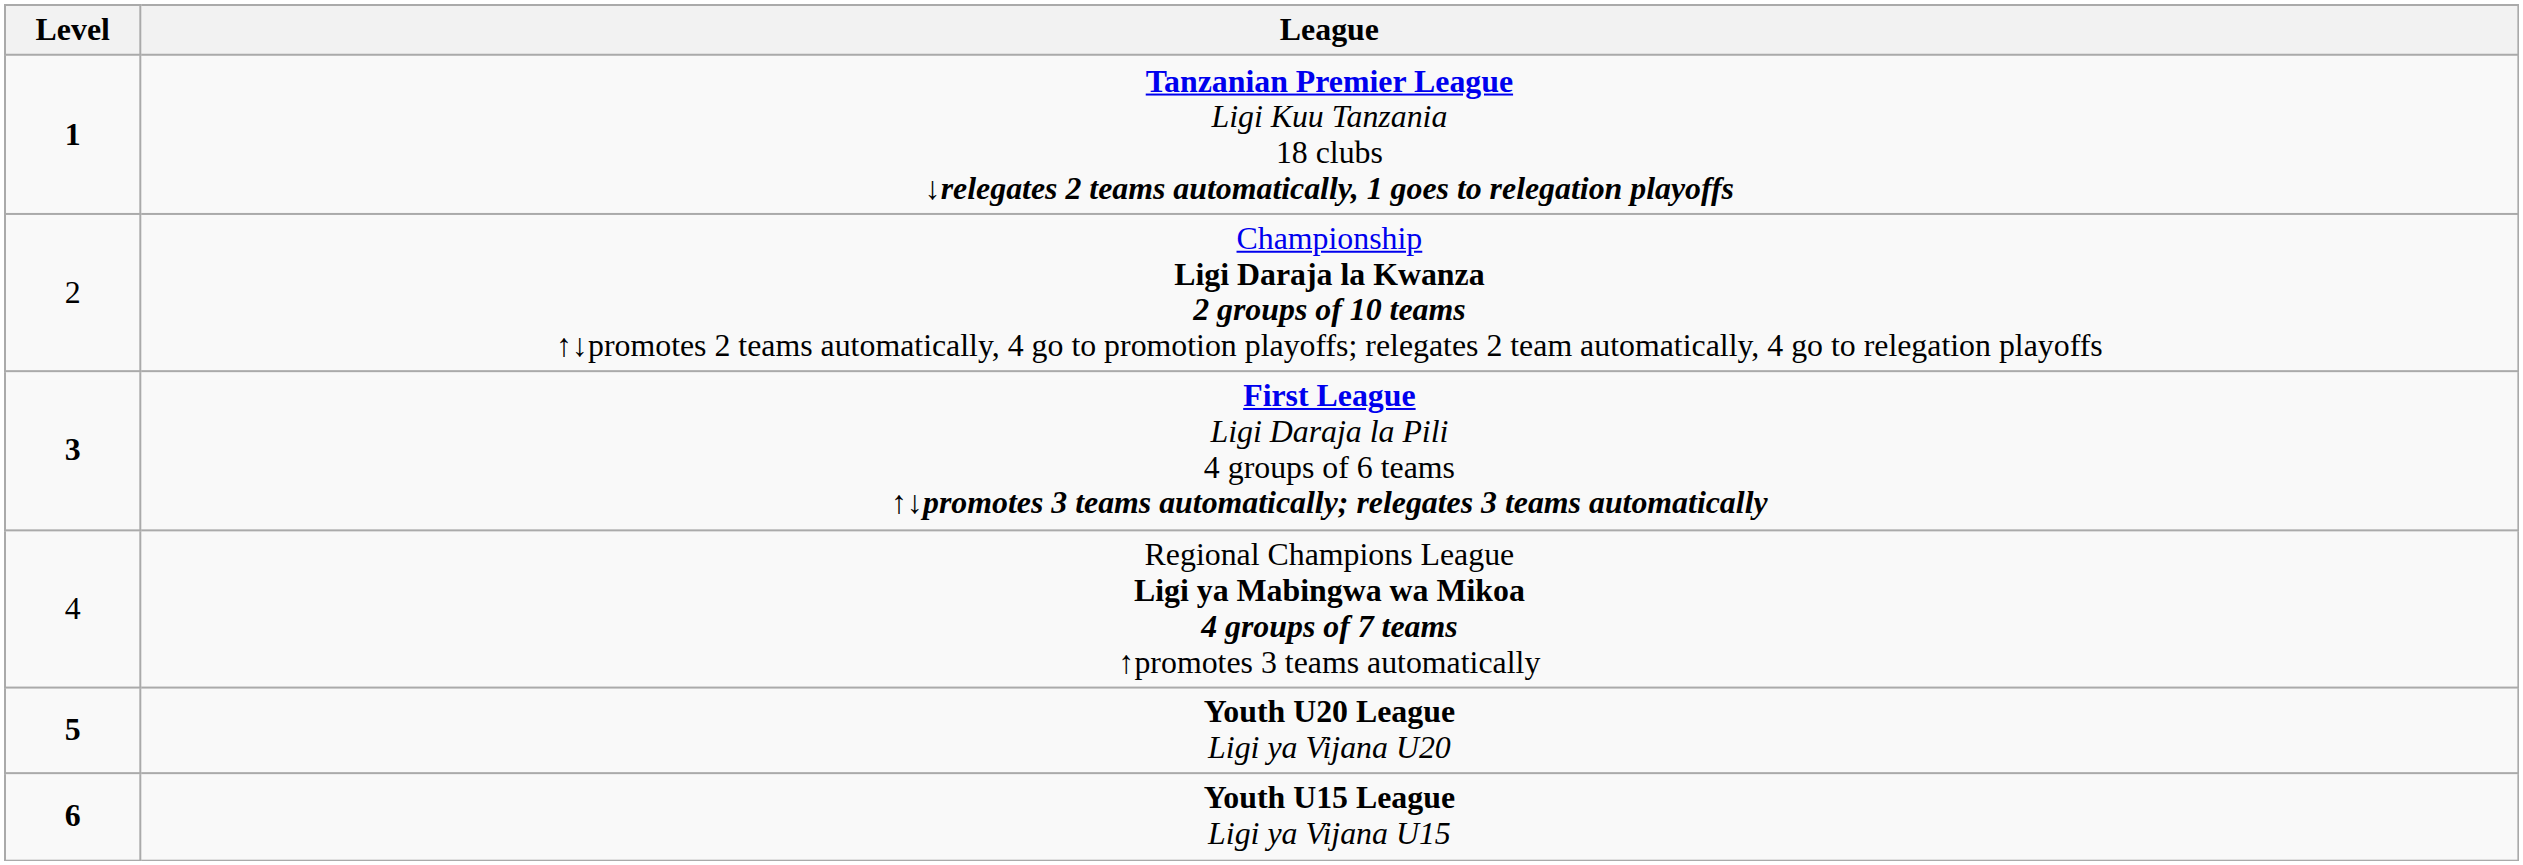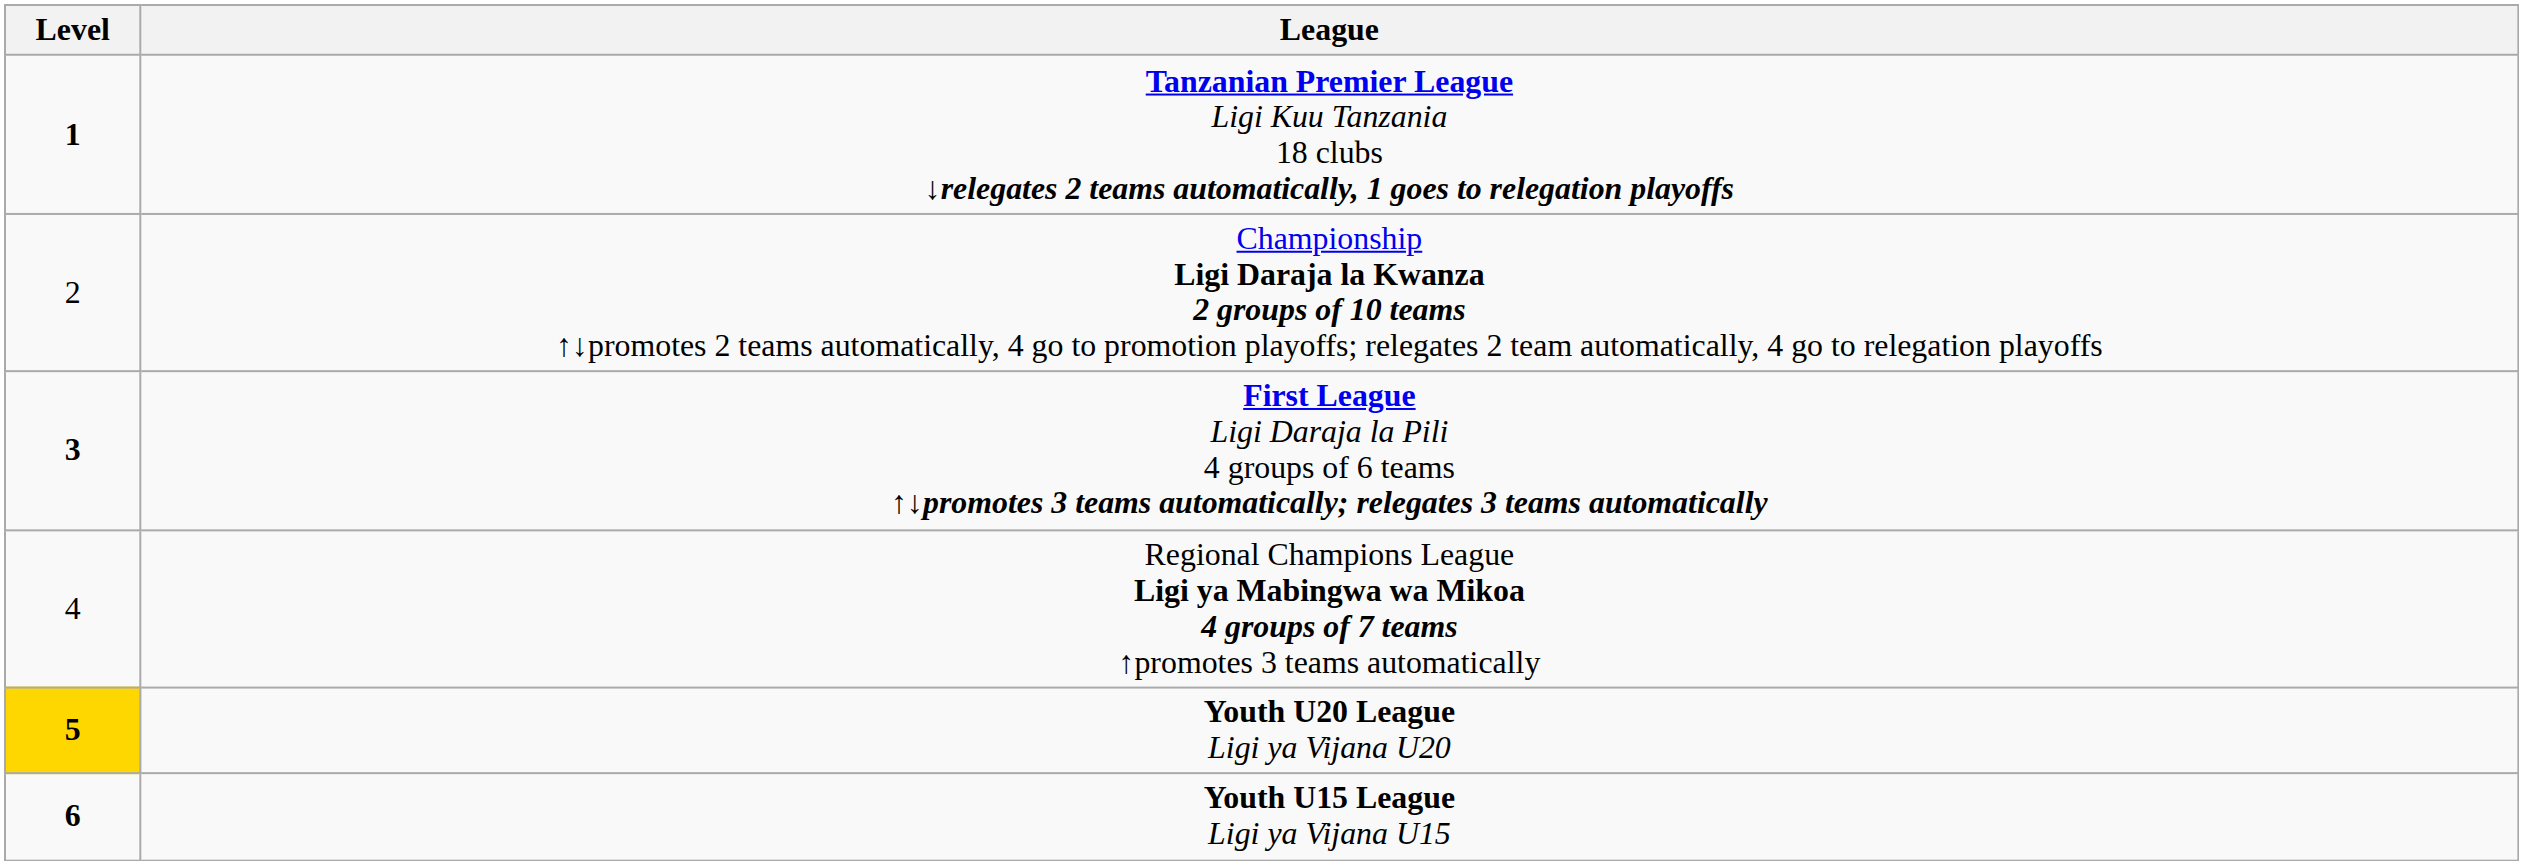Youth U20 League Ligi ya Vijana U20 | Level: no background -> gold background
